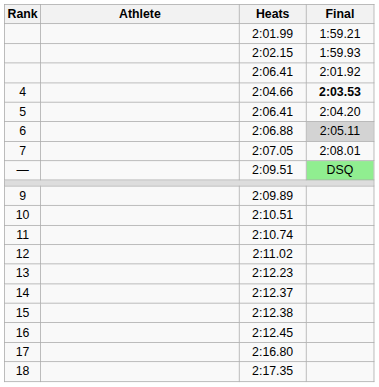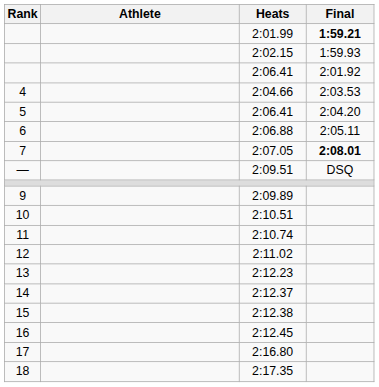2:01.99 | Final: normal -> bold
2:04.66 | Final: bold -> normal
2:06.88 | Final: lightgrey background -> no background
2:07.05 | Final: normal -> bold
2:09.51 | Final: lightgreen background -> no background
